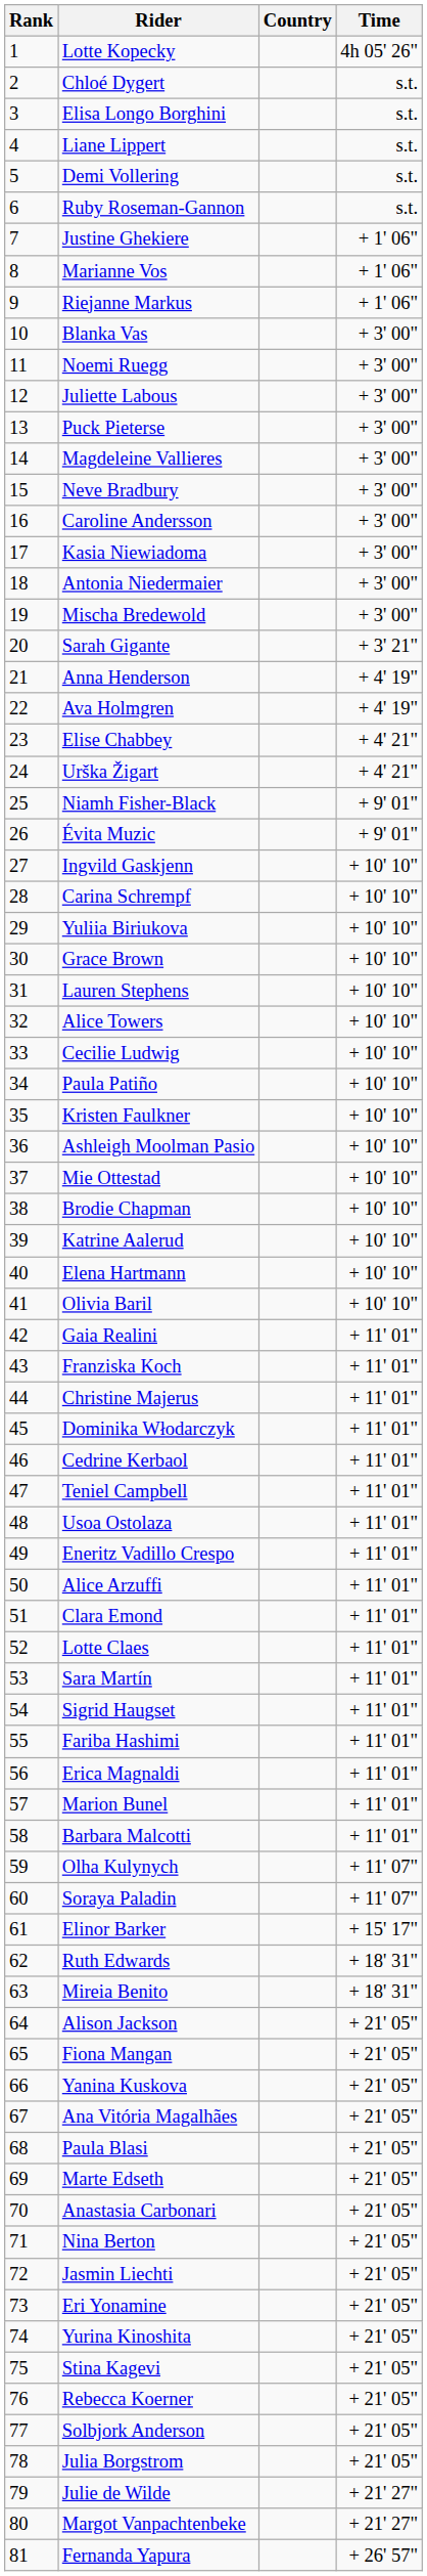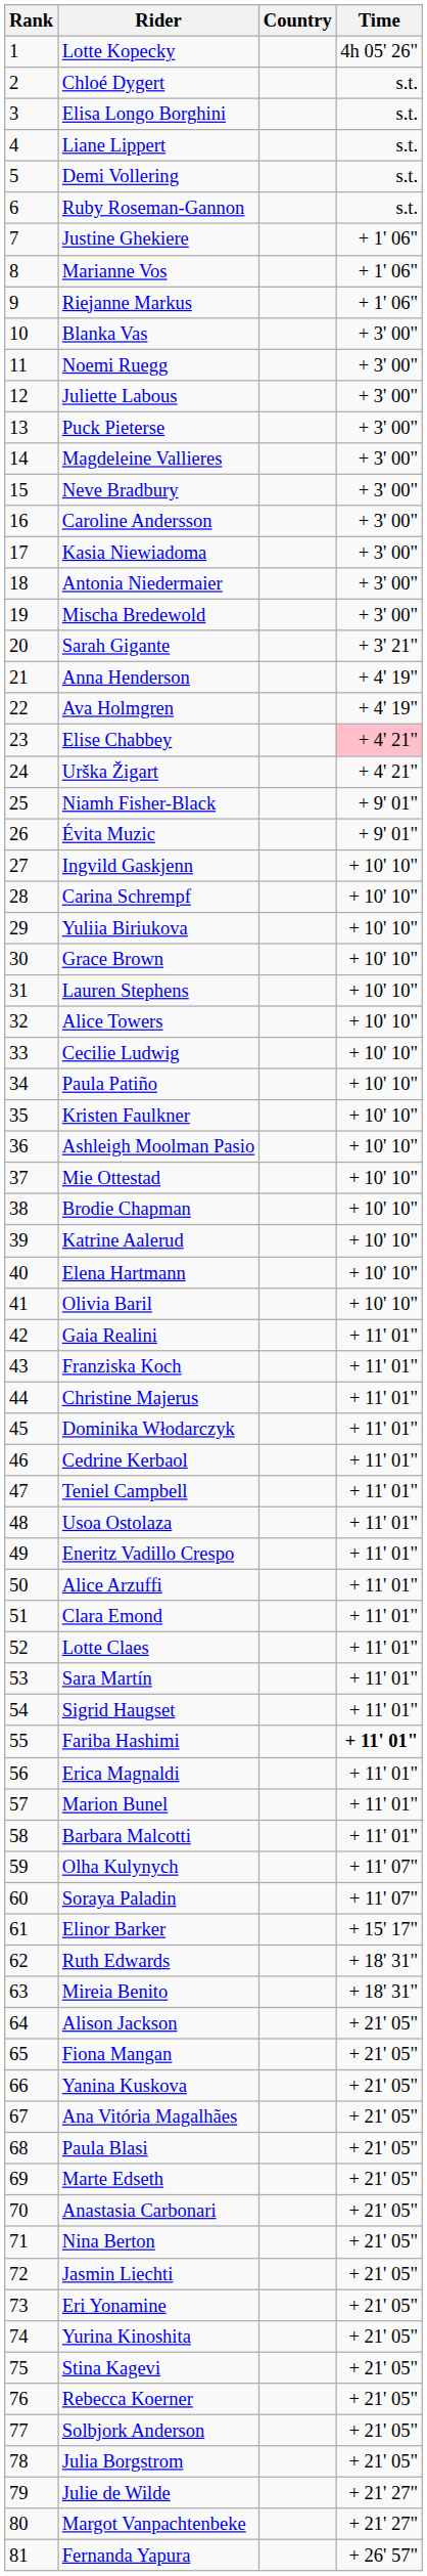Elise Chabbey | Time: no background -> pink background
Fariba Hashimi | Time: normal -> bold
